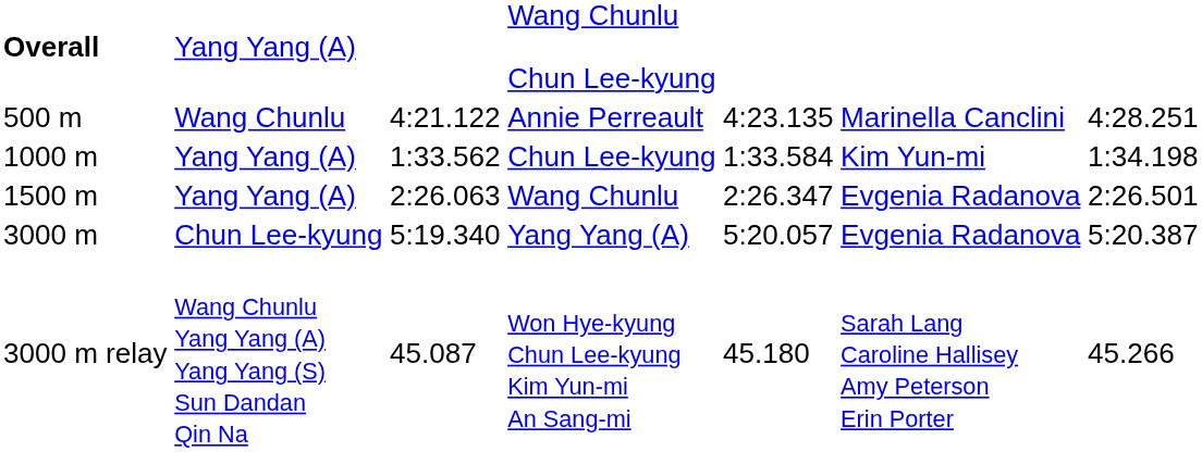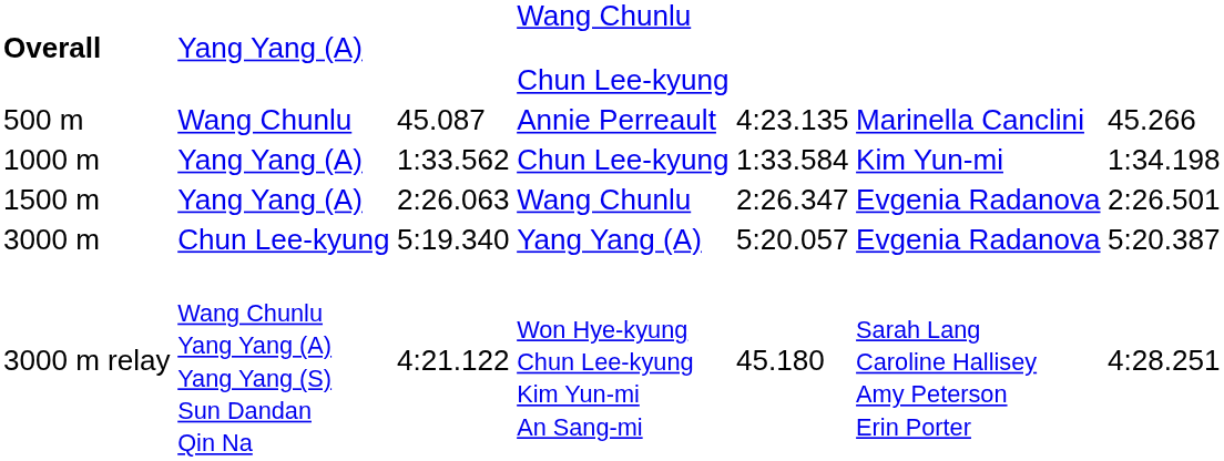Annie Perreault | column 3: 4:21.122 -> 45.087
Annie Perreault | column 7: 4:28.251 -> 45.266
Won Hye-kyung Chun Lee-kyung Kim Yun-mi An Sang-mi | column 3: 45.087 -> 4:21.122
Won Hye-kyung Chun Lee-kyung Kim Yun-mi An Sang-mi | column 7: 45.266 -> 4:28.251
